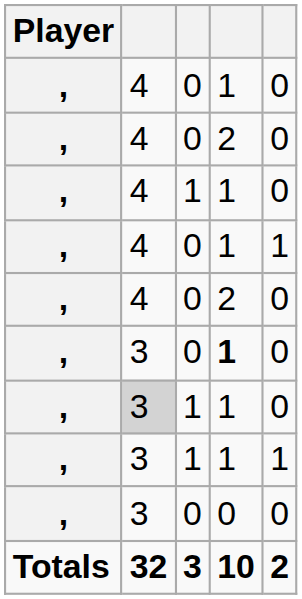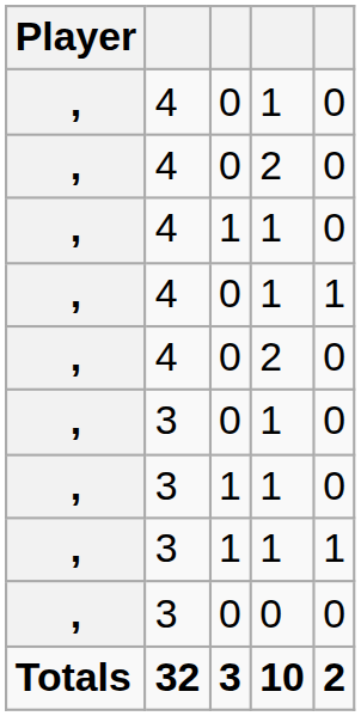row 7 | column 4: bold -> normal
row 8 | column 2: lightgrey background -> no background
